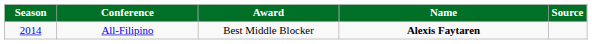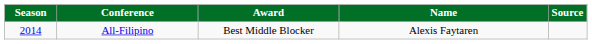row 2 | Name: bold -> normal
